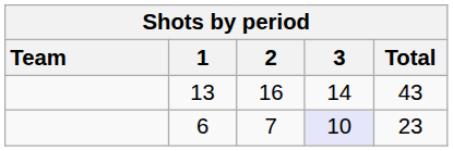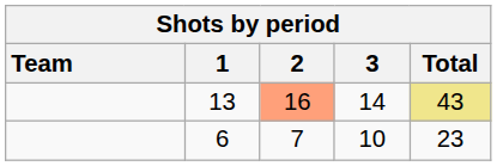13 | 2: no background -> lightsalmon background
13 | Total: no background -> khaki background
6 | 3: lavender background -> no background
